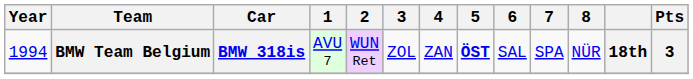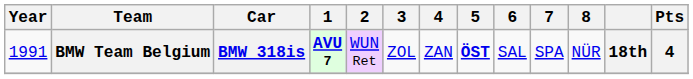BMW Team Belgium | Year: 1994 -> 1991
BMW Team Belgium | 1: normal -> bold
BMW Team Belgium | Pts: 3 -> 4
